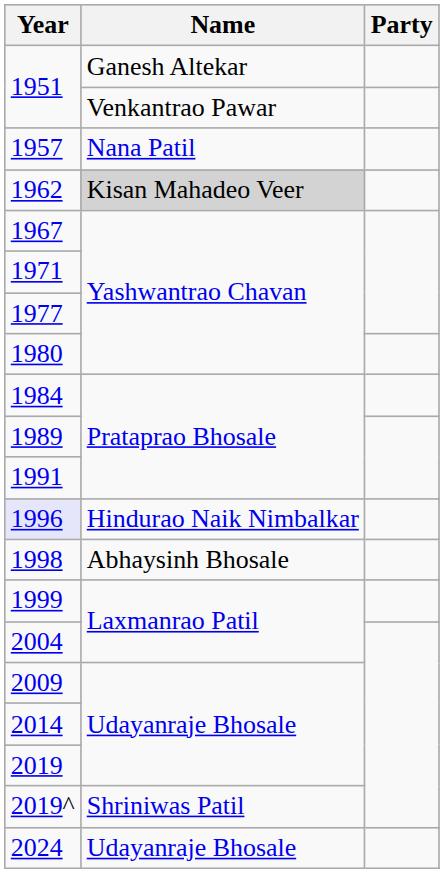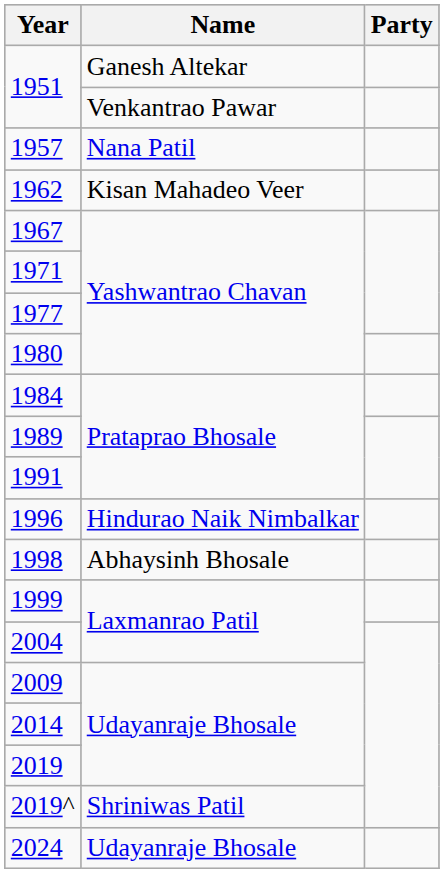1962 | Name: lightgrey background -> no background
1996 | Year: lavender background -> no background
